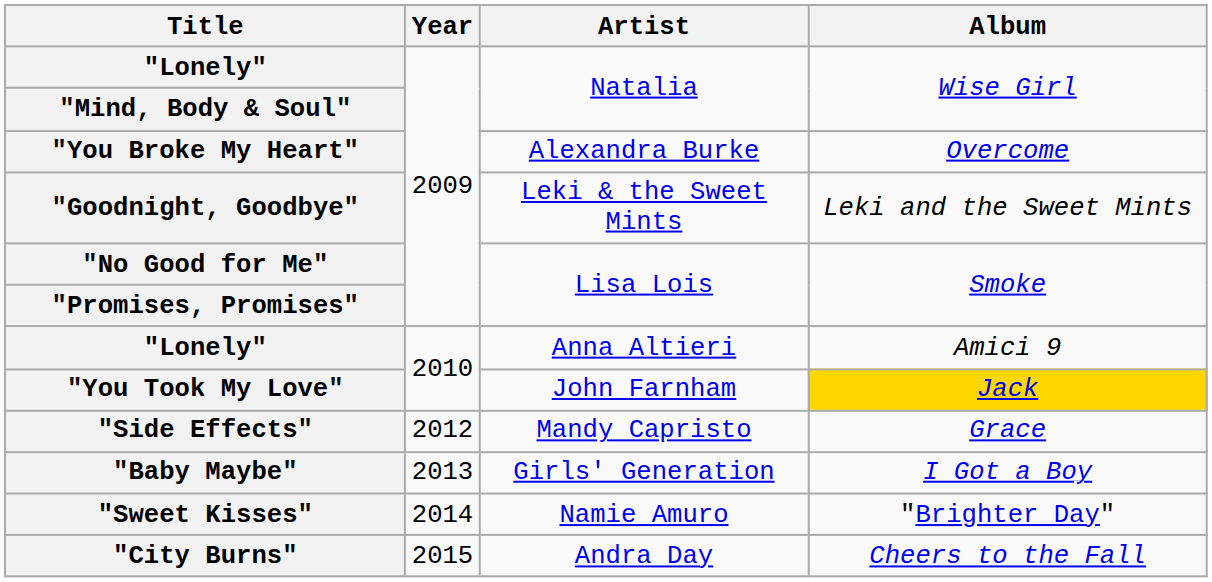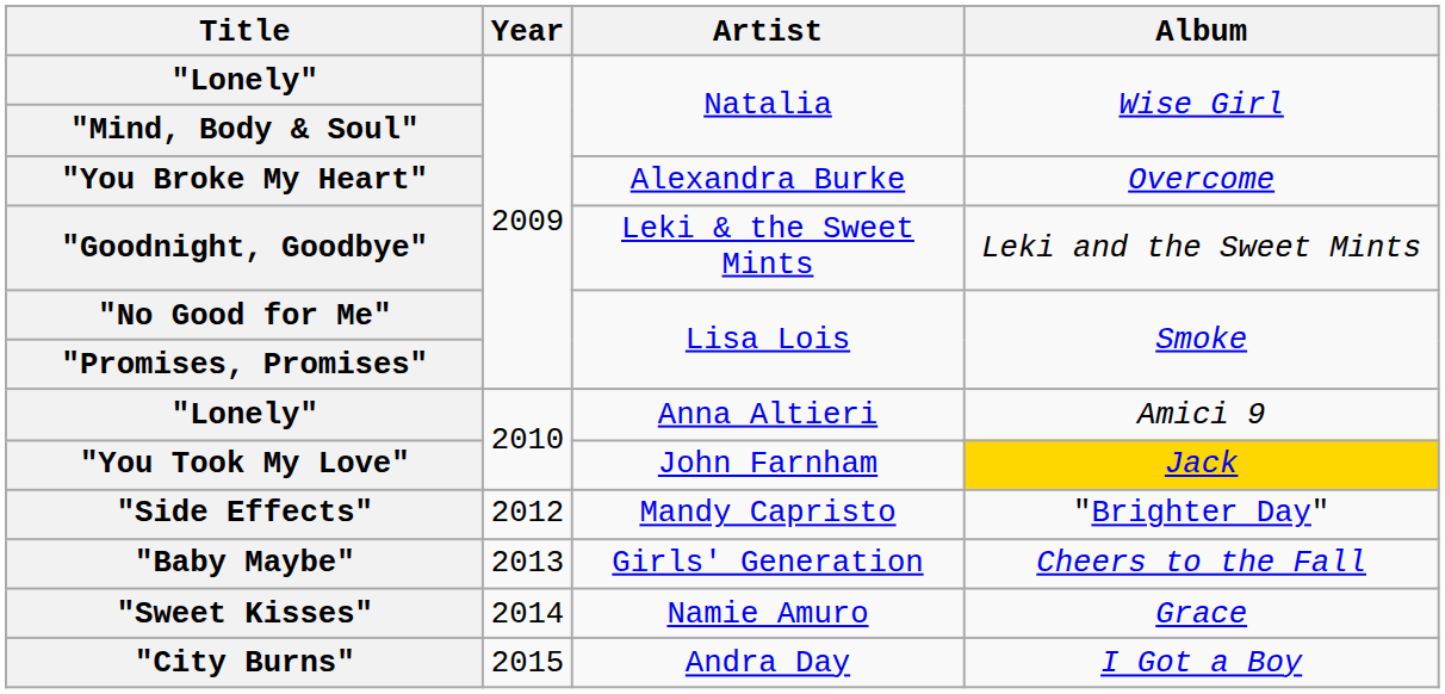"Side Effects" | Album: Grace -> "Brighter Day"
"Baby Maybe" | Album: I Got a Boy -> Cheers to the Fall
"Sweet Kisses" | Album: "Brighter Day" -> Grace
"City Burns" | Album: Cheers to the Fall -> I Got a Boy
